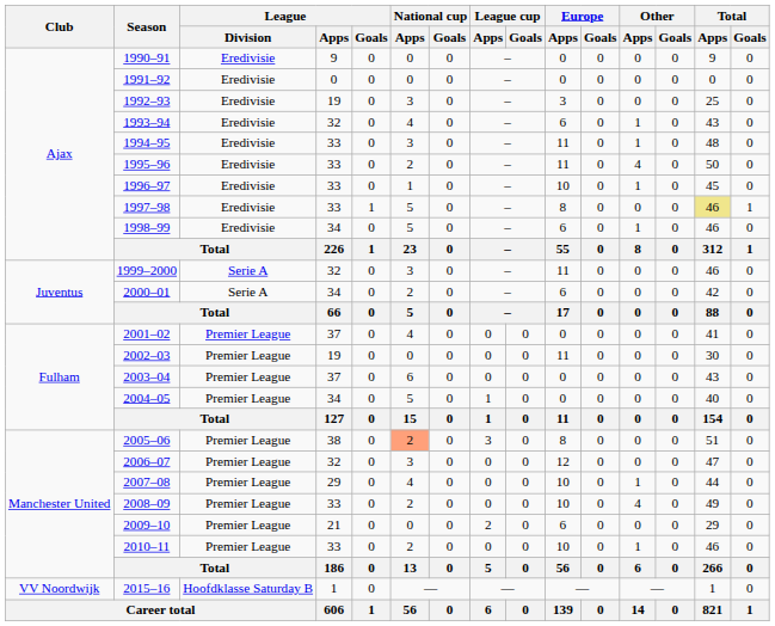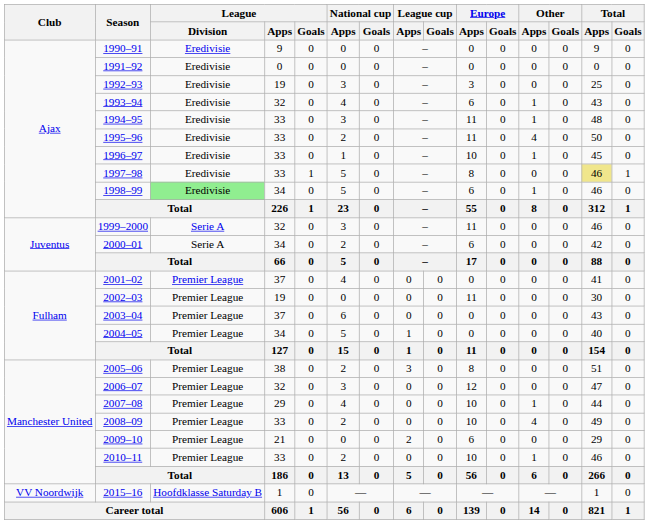1998–99 | League / Division: no background -> lightgreen background
2005–06 | National cup / Apps: lightsalmon background -> no background
